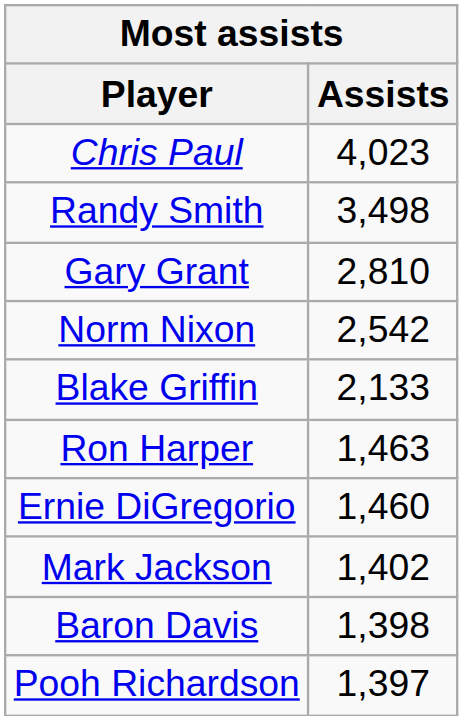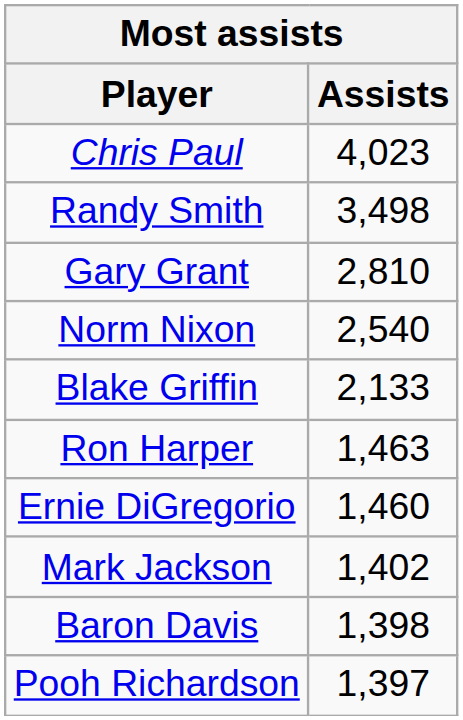Norm Nixon | Assists: 2,542 -> 2,540
